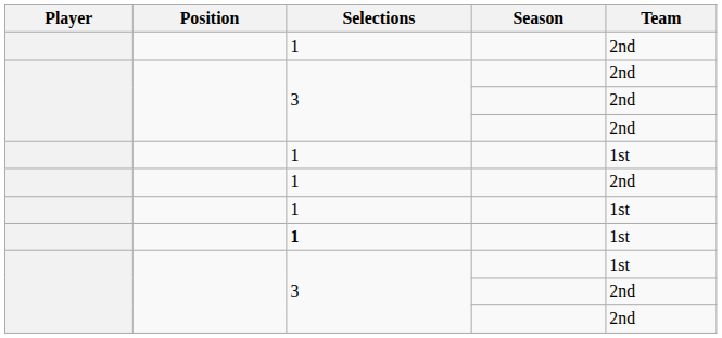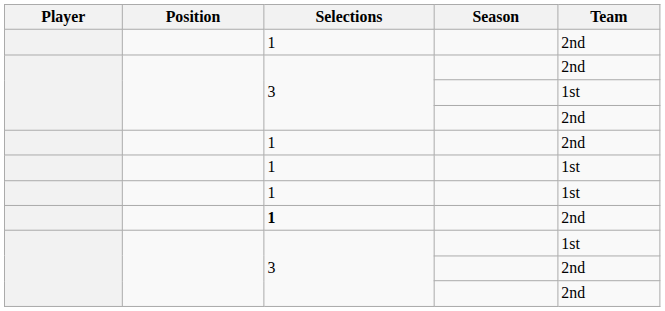row 4 | Team: 2nd -> 1st
row 6 | Team: 1st -> 2nd
row 7 | Team: 2nd -> 1st
row 9 | Team: 1st -> 2nd
